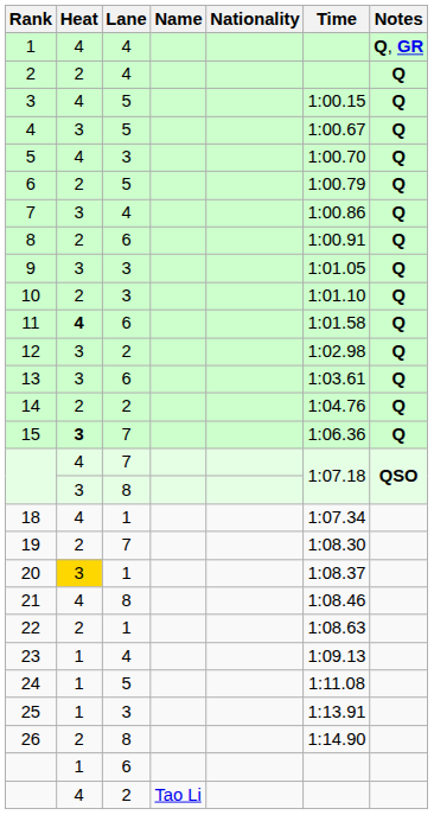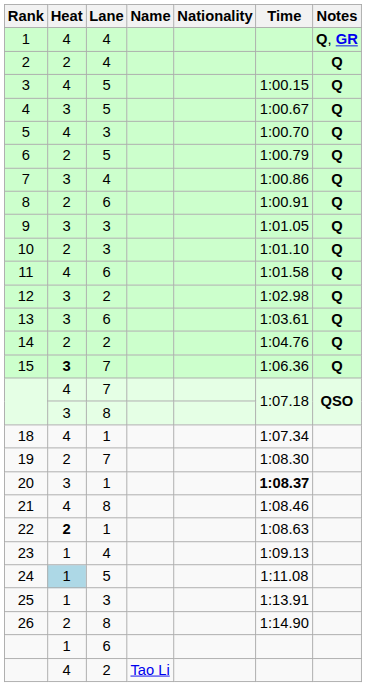11 | Heat: bold -> normal
20 | Heat: gold background -> no background
20 | Time: normal -> bold
22 | Heat: normal -> bold
24 | Heat: no background -> lightblue background
